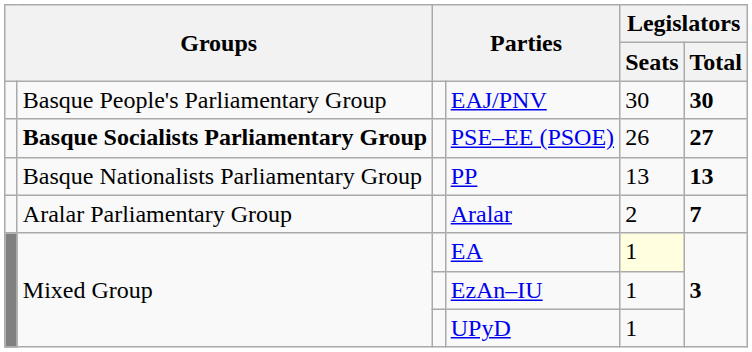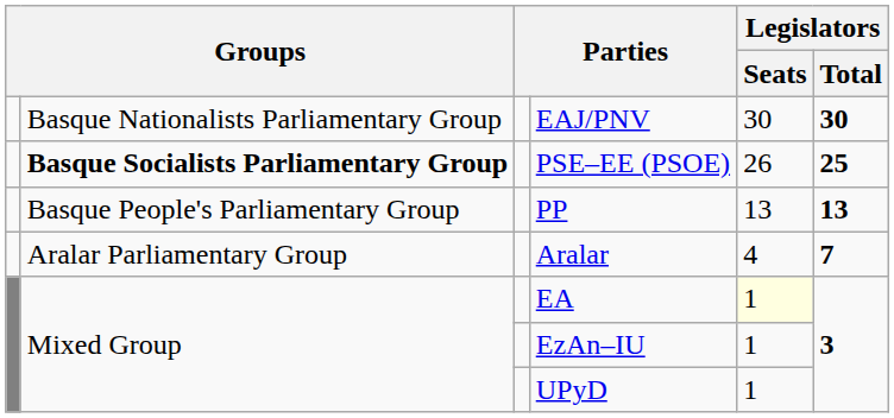EAJ/PNV | column 2: Basque People's Parliamentary Group -> Basque Nationalists Parliamentary Group
PSE–EE (PSOE) | Legislators / Total: 27 -> 25
PP | column 2: Basque Nationalists Parliamentary Group -> Basque People's Parliamentary Group
Aralar | Legislators / Seats: 2 -> 4
